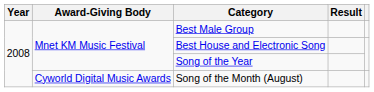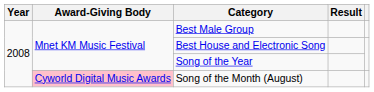Song of the Month (August) | Award-Giving Body: no background -> pink background
